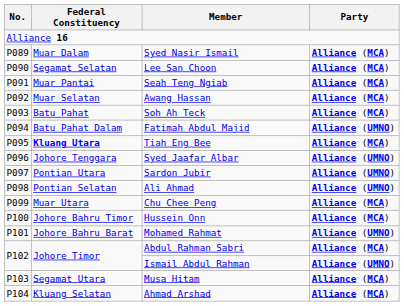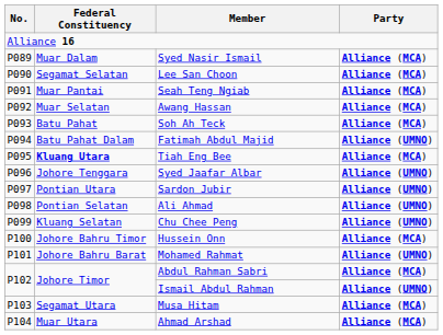Chu Chee Peng | Federal Constituency: Muar Utara -> Kluang Selatan
Chu Chee Peng | Party: Alliance (MCA) -> Alliance (UMNO)
Ahmad Arshad | Federal Constituency: Kluang Selatan -> Muar Utara
